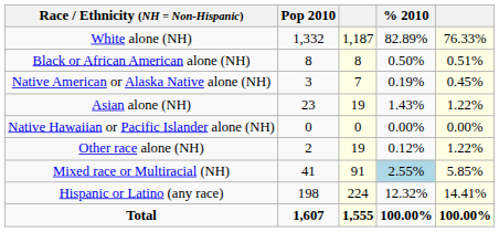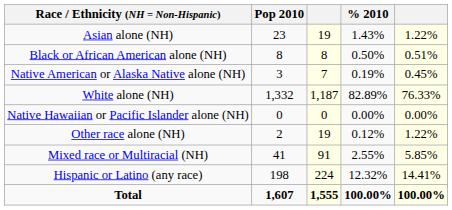rows swapped: White alone (NH) <-> Asian alone (NH)
Mixed race or Multiracial (NH) | % 2010: lightblue background -> no background
